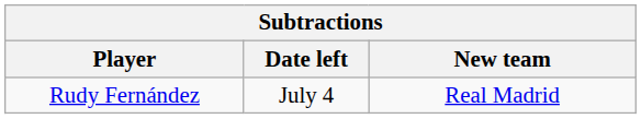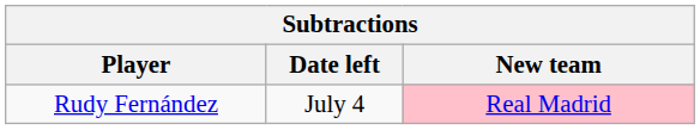Rudy Fernández | New team: no background -> pink background
